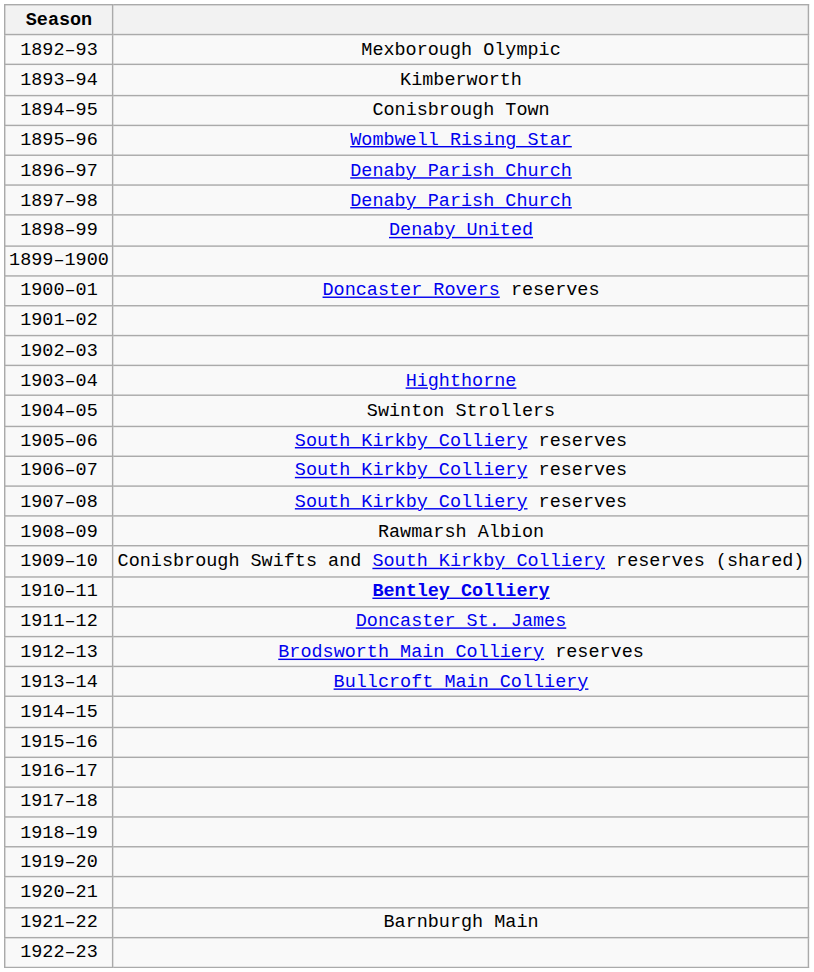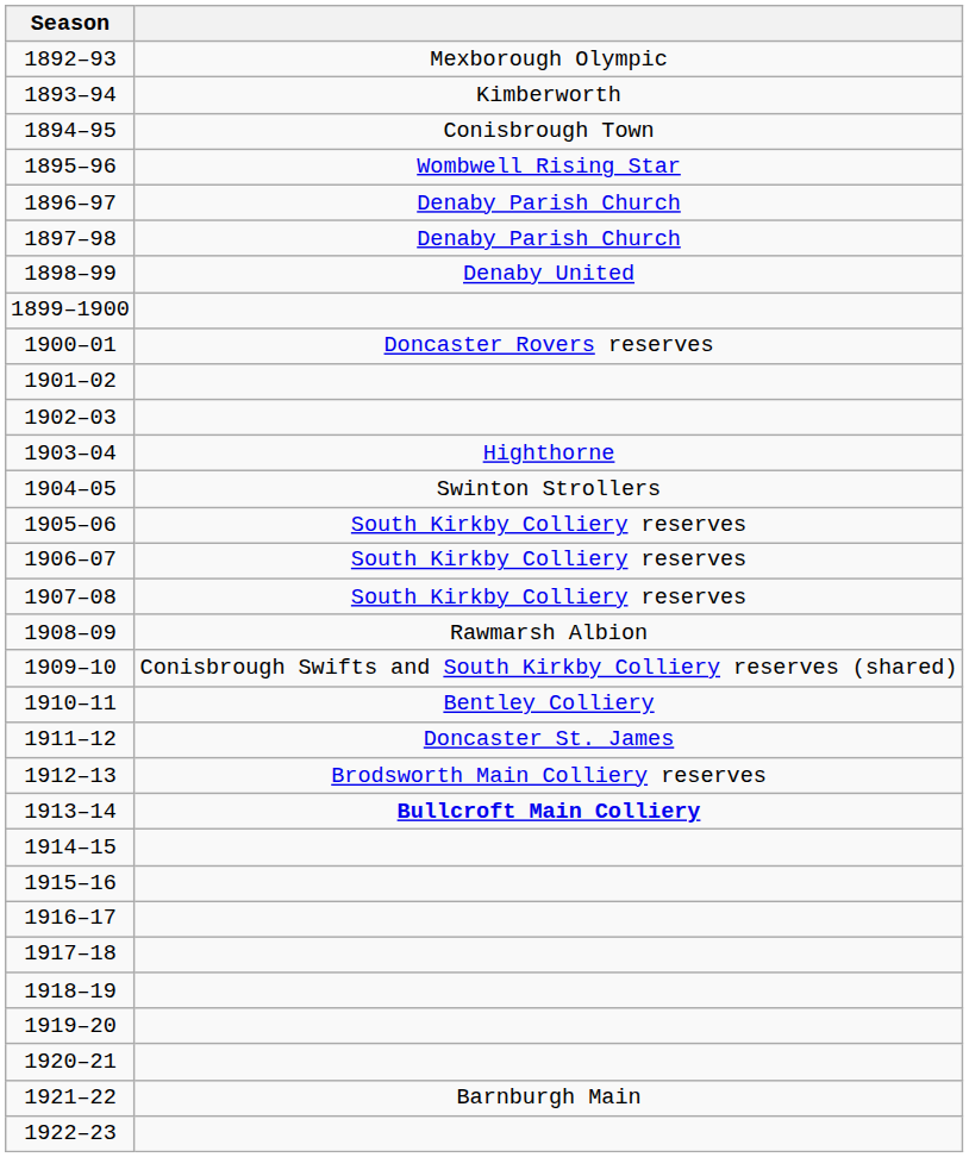1910–11 | column 2: bold -> normal
1913–14 | column 2: normal -> bold
